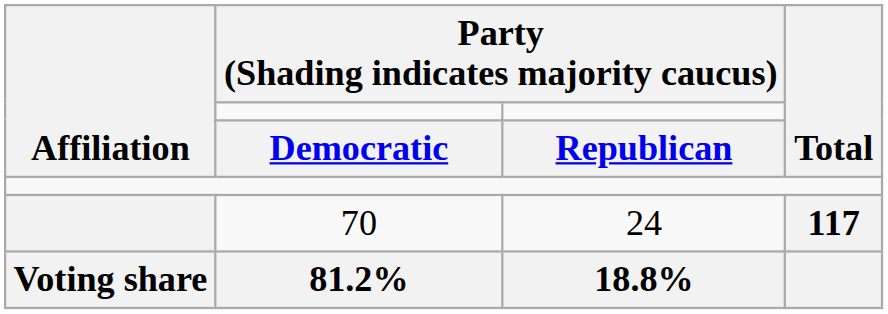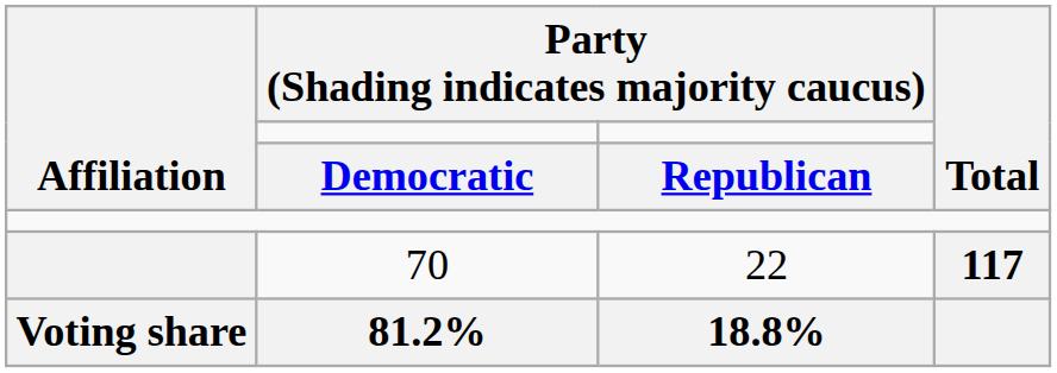117 | column 3: 24 -> 22
